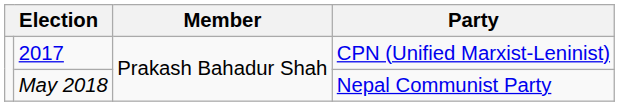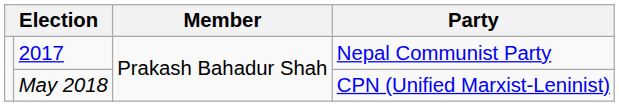2017 | Party: CPN (Unified Marxist-Leninist) -> Nepal Communist Party
May 2018 | Party: Nepal Communist Party -> CPN (Unified Marxist-Leninist)
